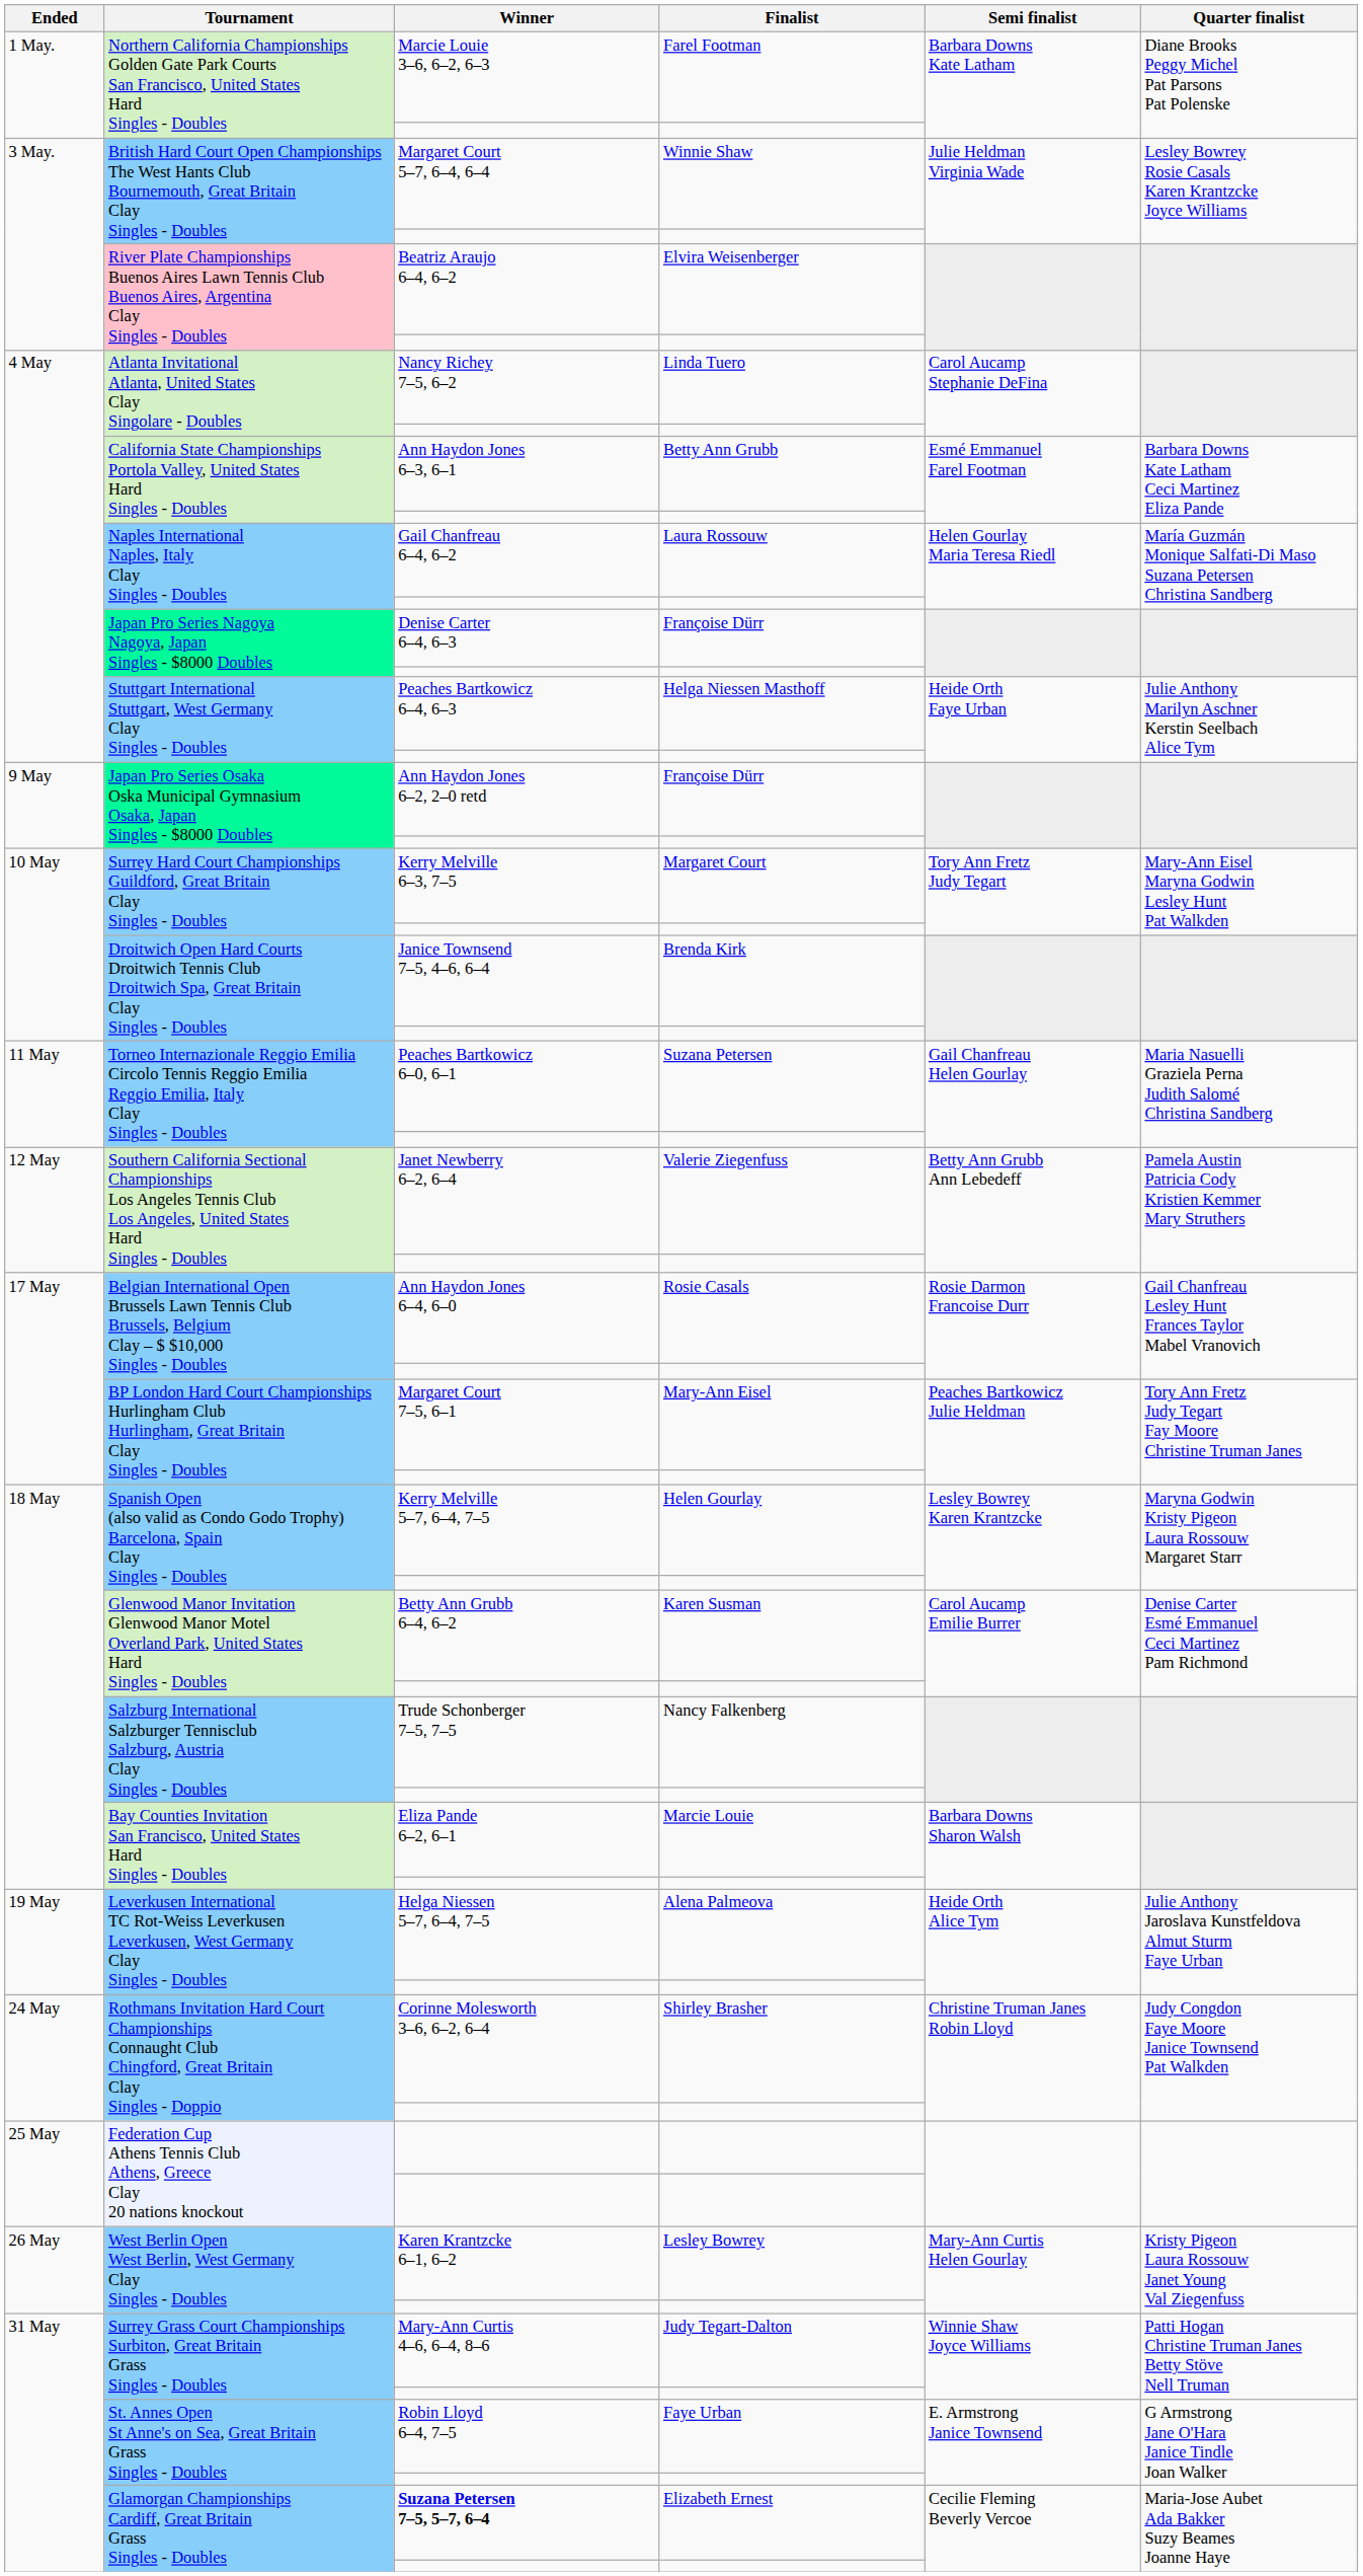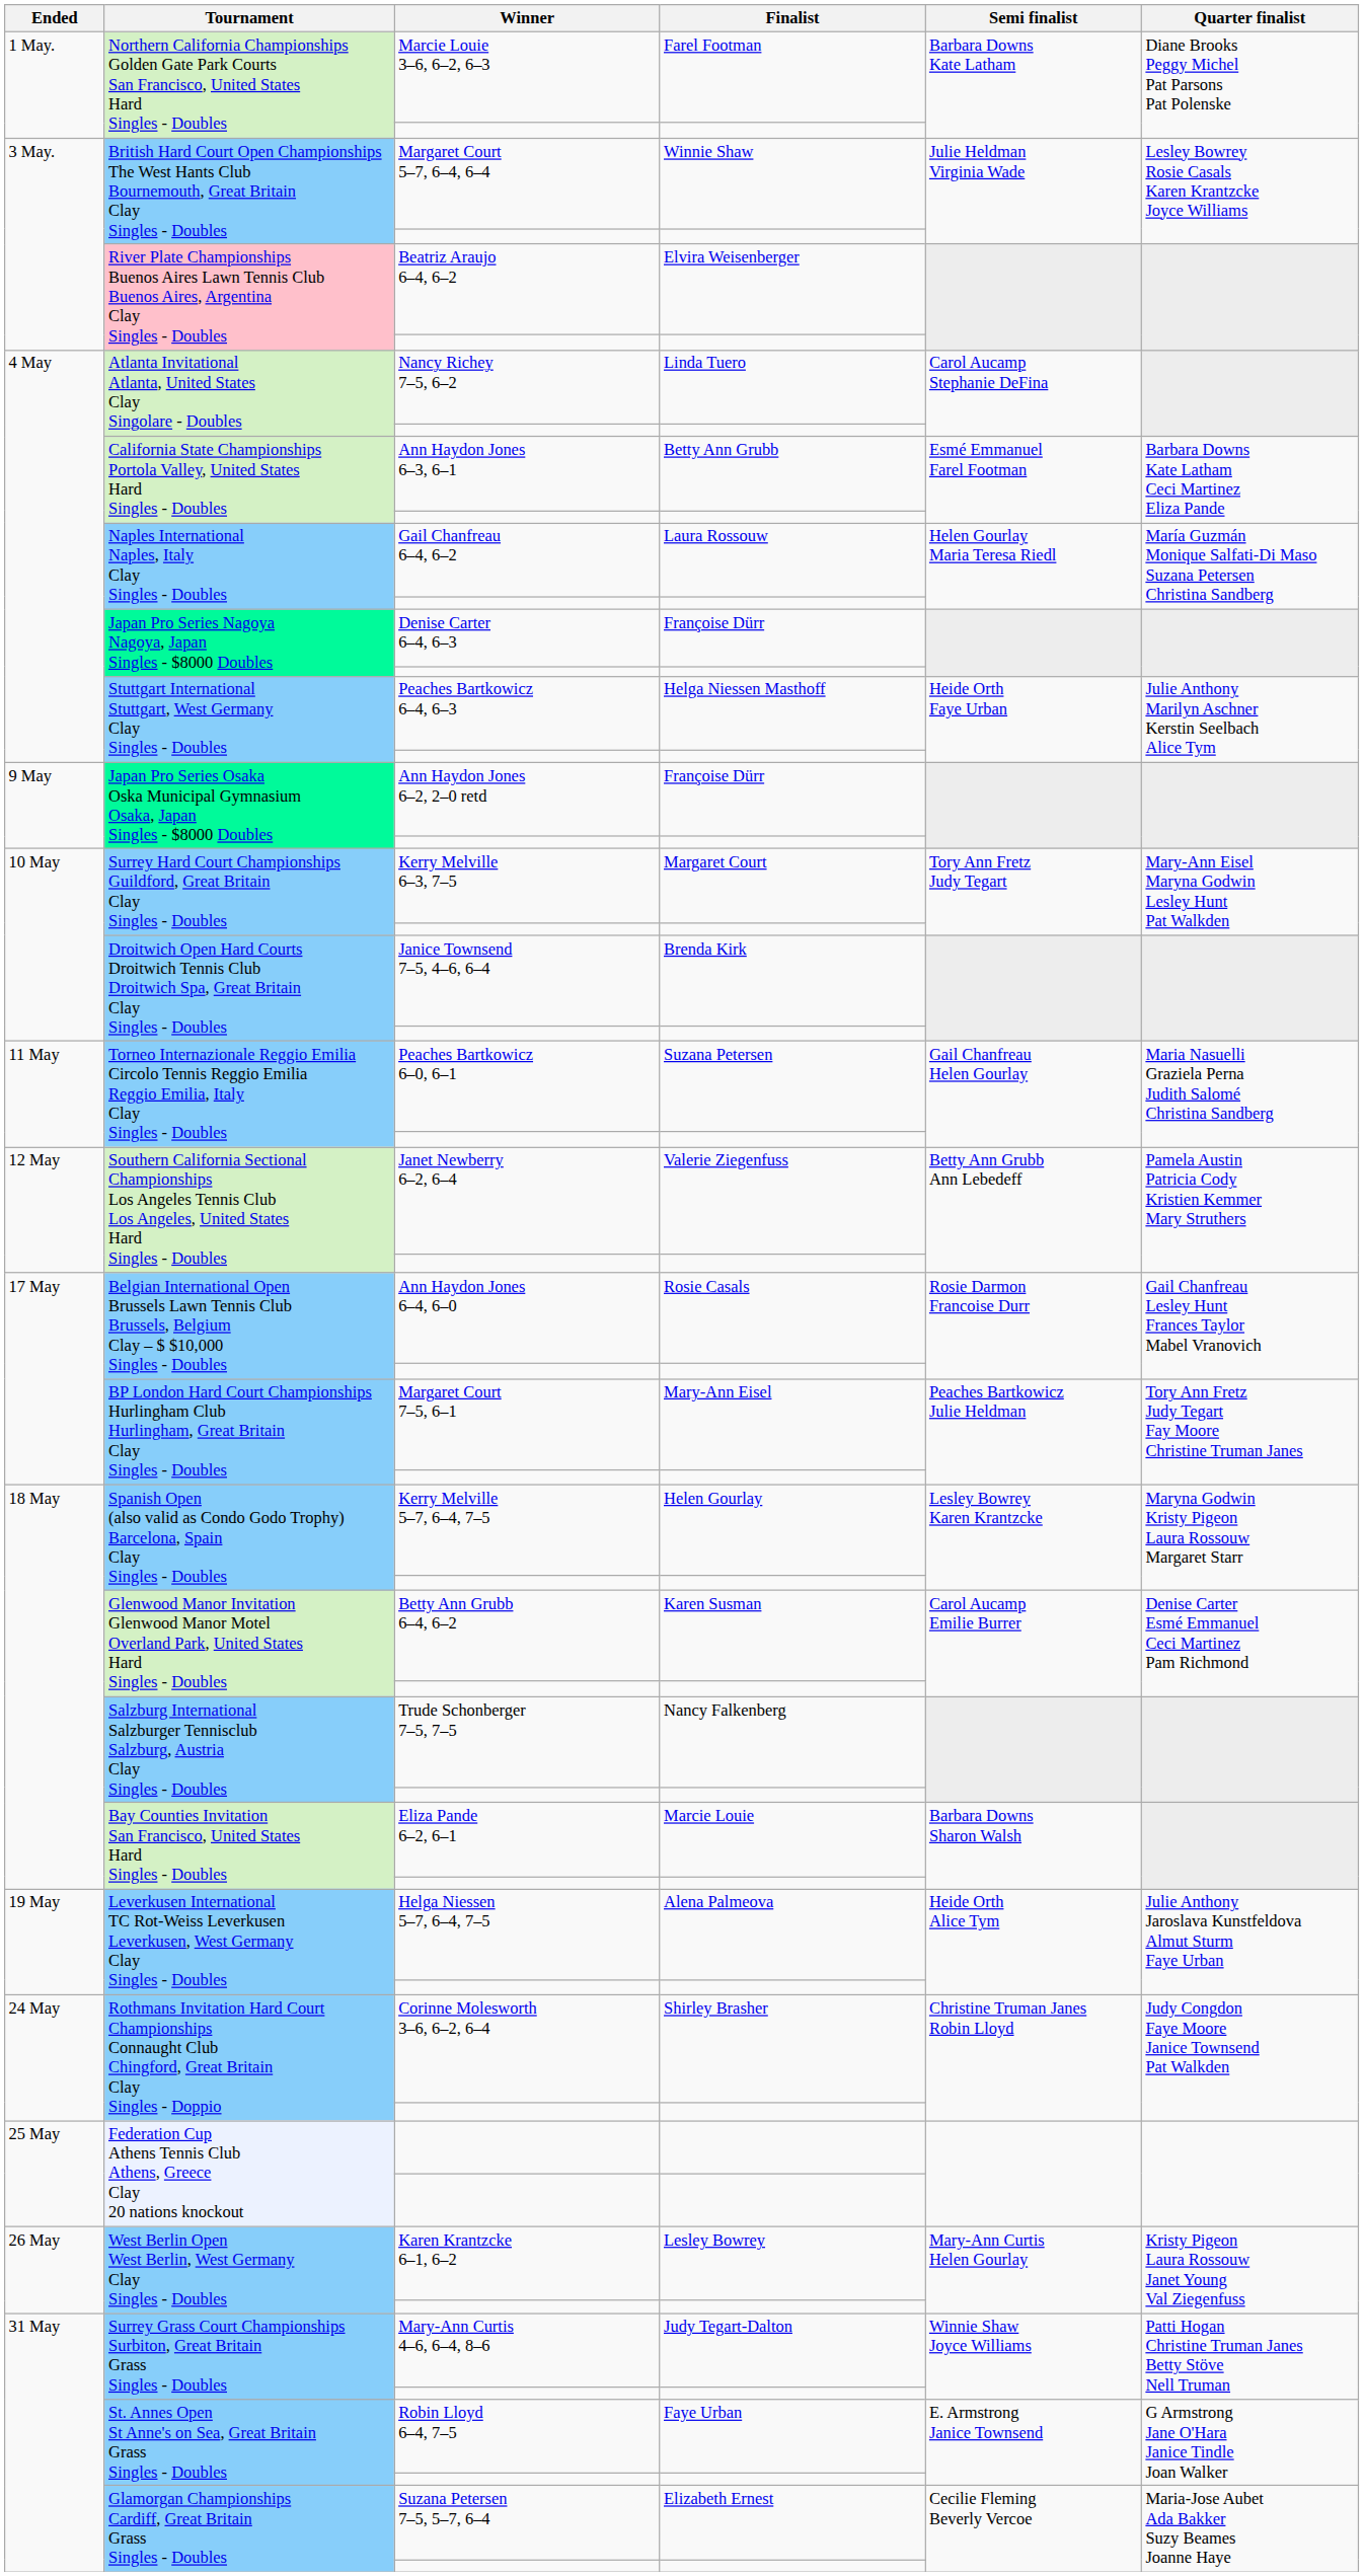row 52 | Winner: bold -> normal
